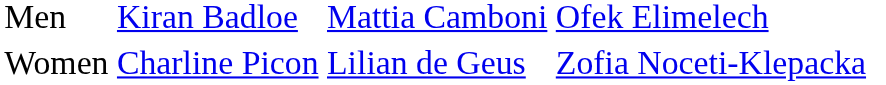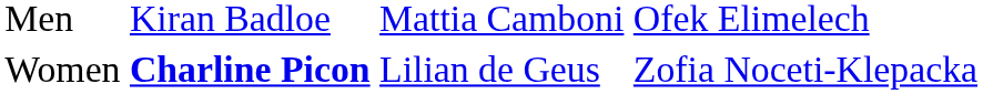Women | column 2: normal -> bold
